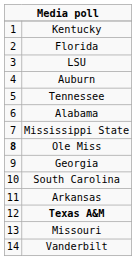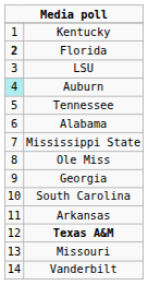Florida | column 1: normal -> bold
Auburn | column 1: no background -> paleturquoise background
Ole Miss | column 1: bold -> normal
